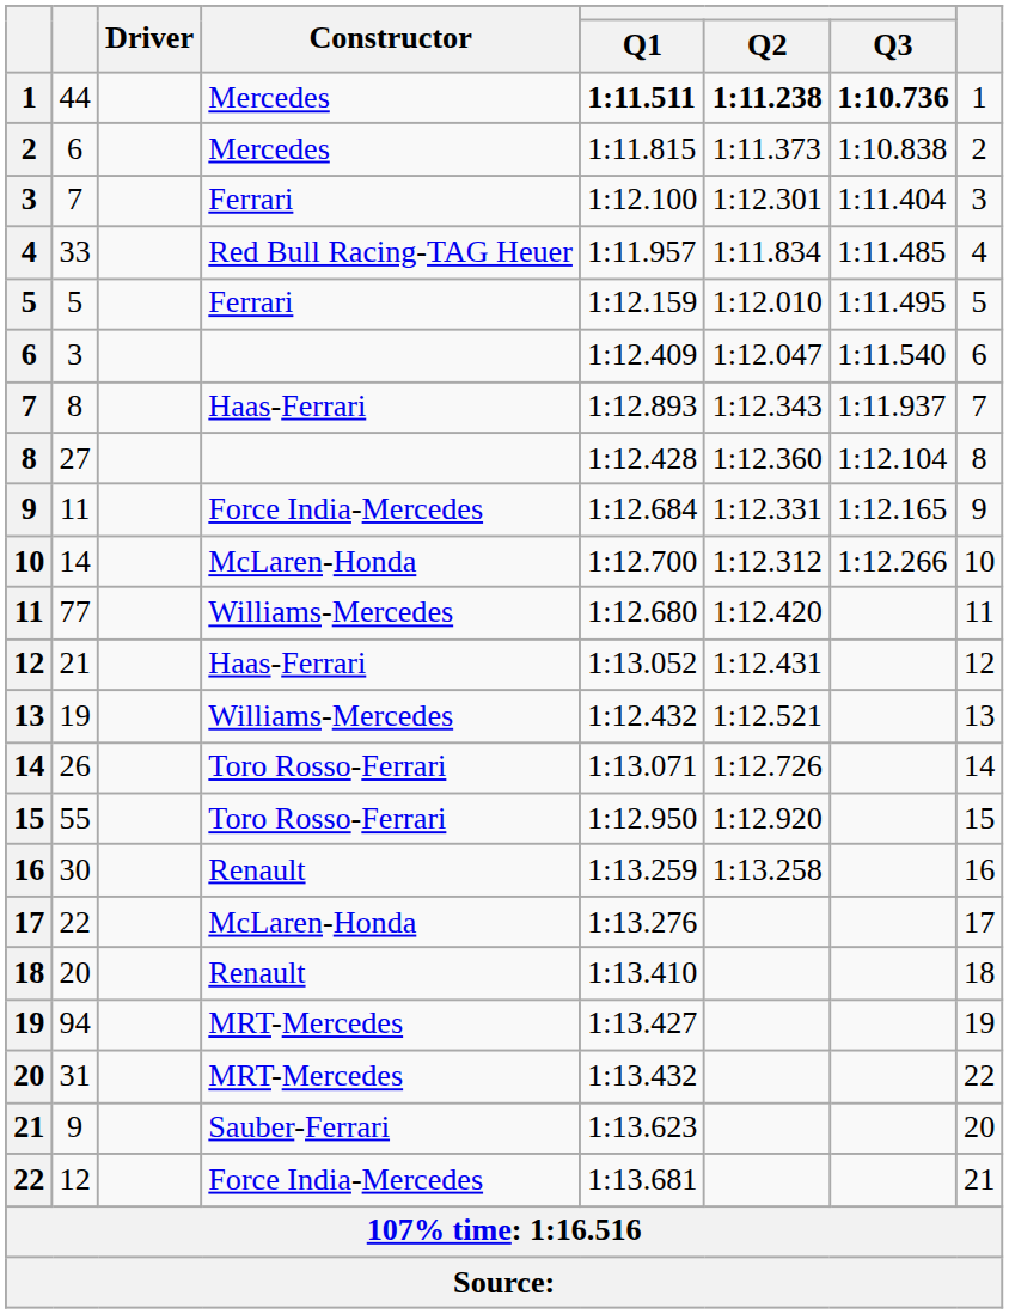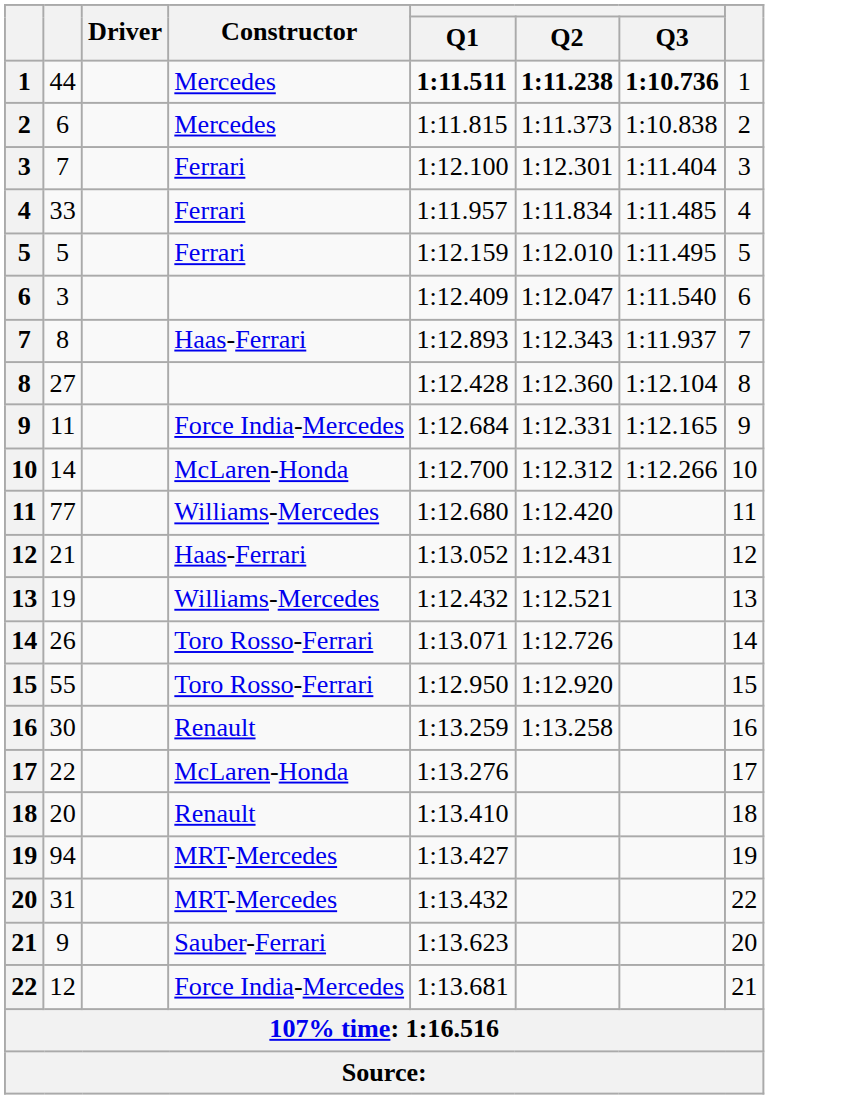row 6 | Constructor: Red Bull Racing-TAG Heuer -> Ferrari
